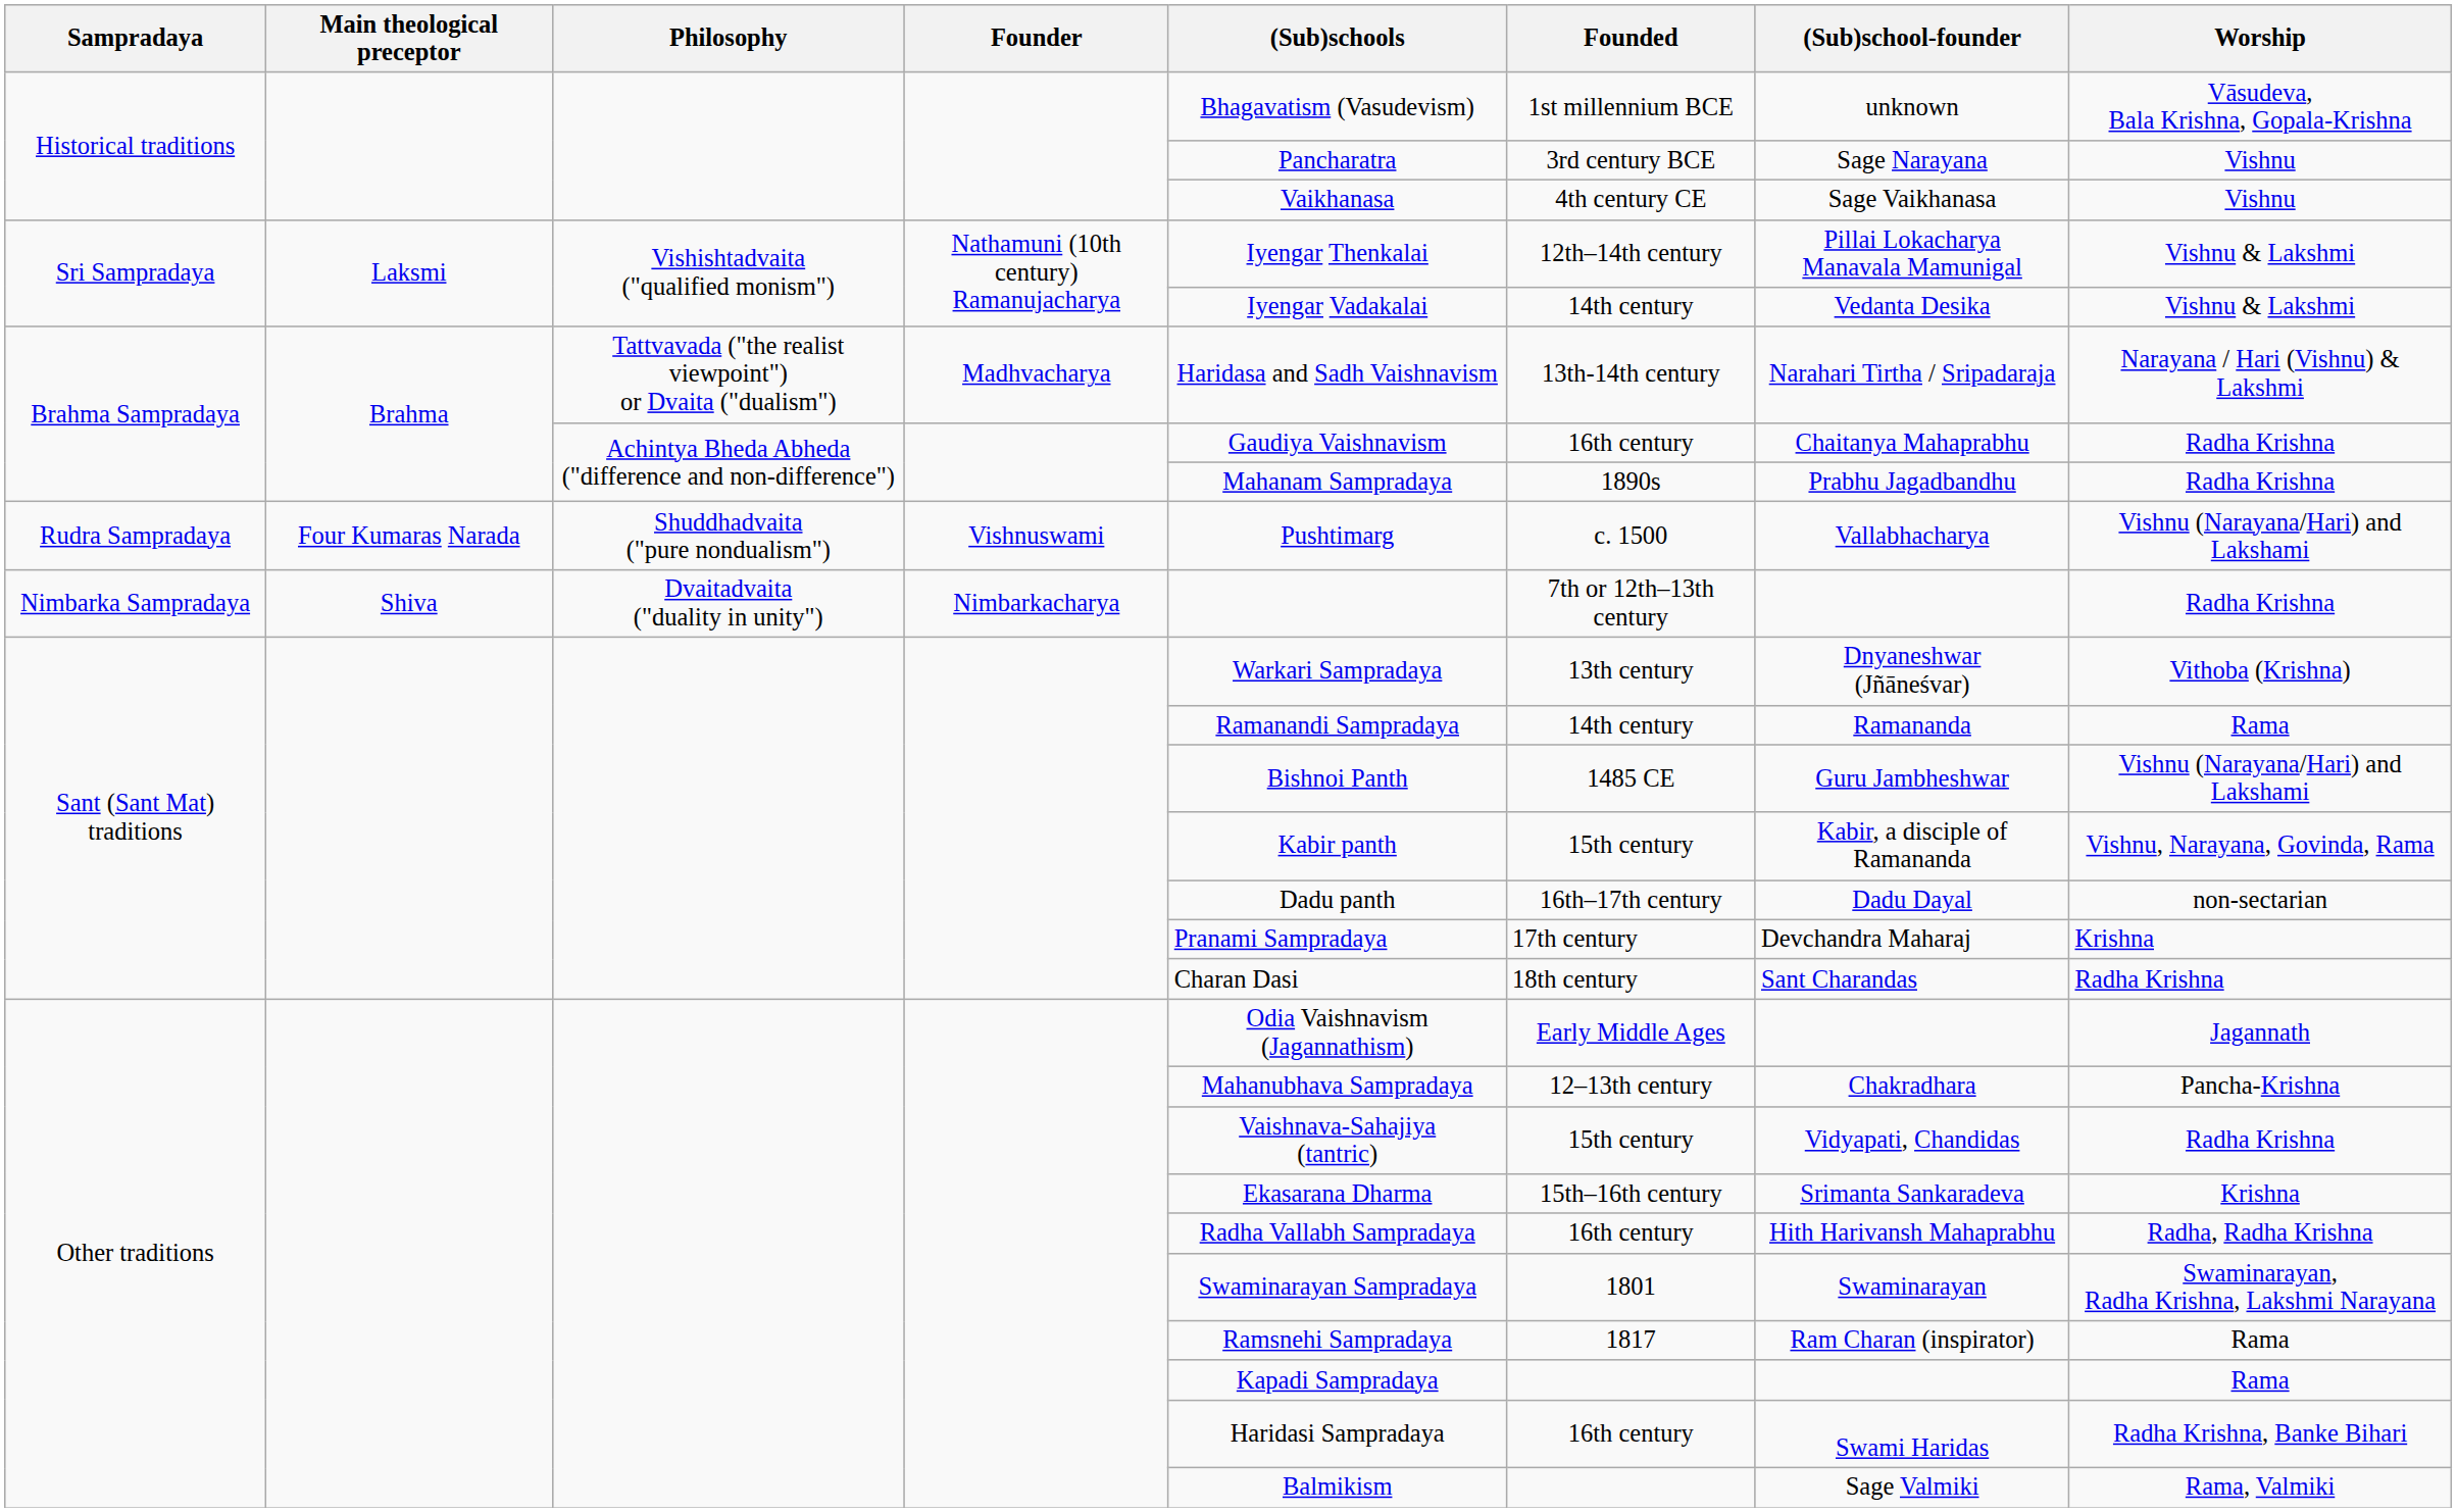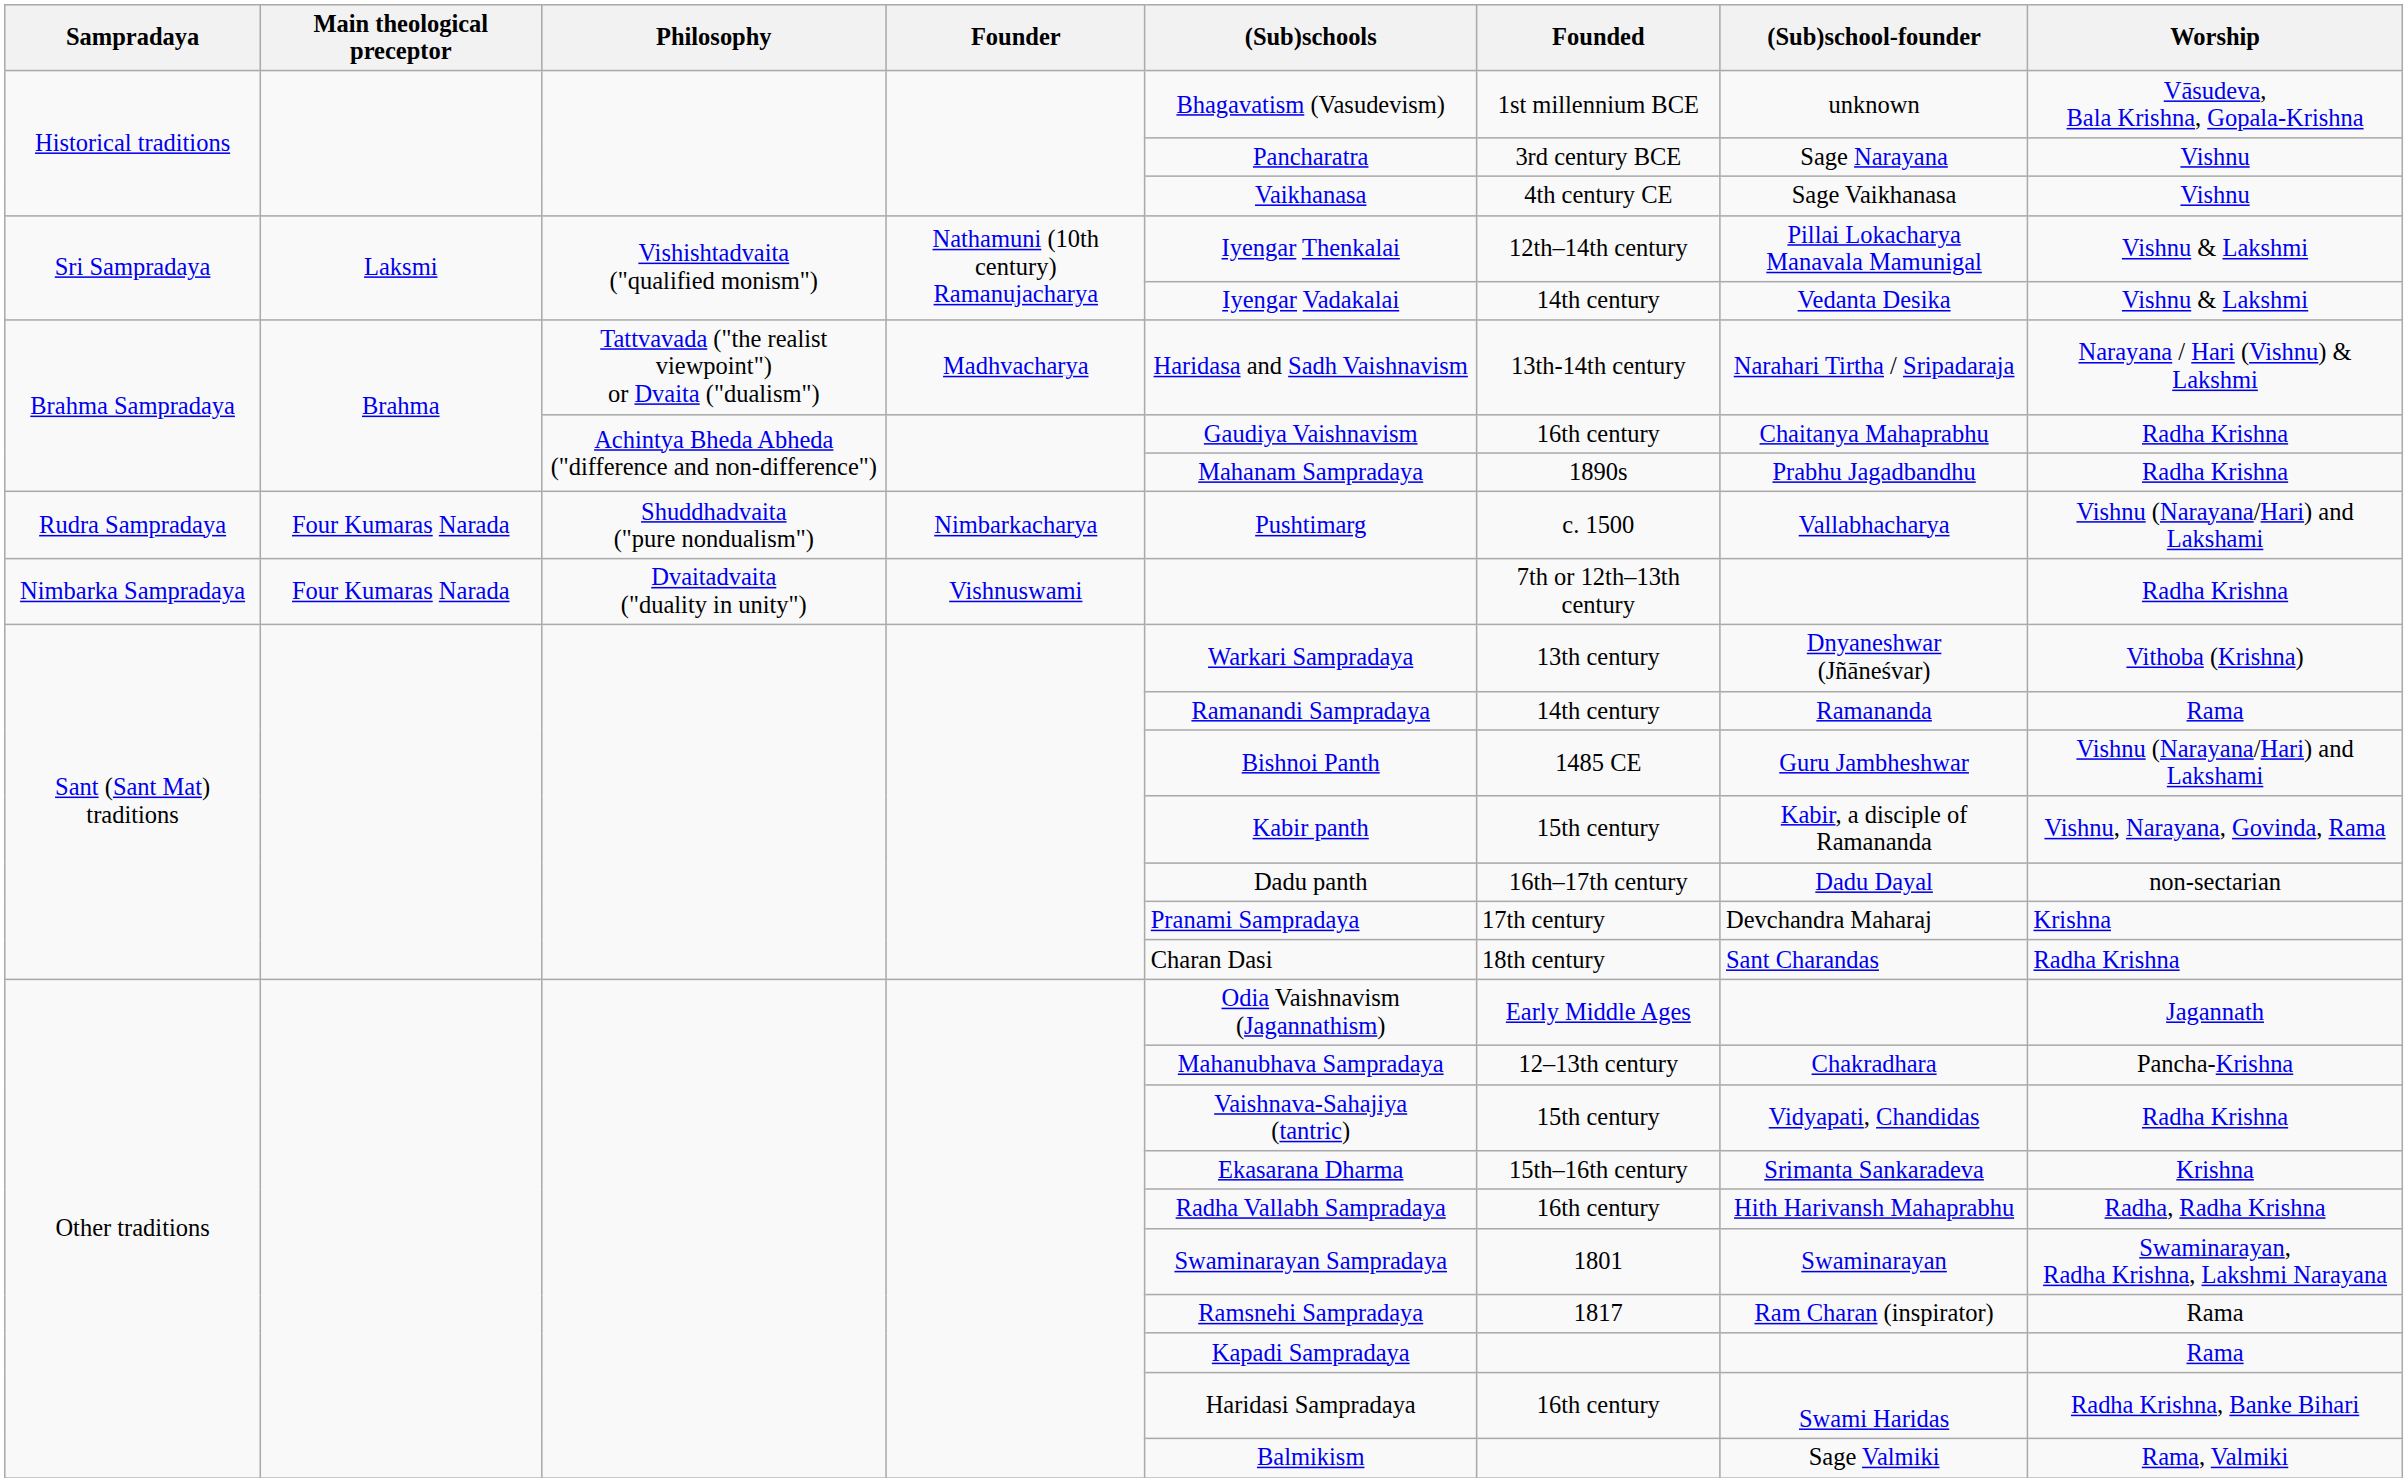Rudra Sampradaya | Founder: Vishnuswami -> Nimbarkacharya
Nimbarka Sampradaya | Main theological preceptor: Shiva -> Four Kumaras Narada
Nimbarka Sampradaya | Founder: Nimbarkacharya -> Vishnuswami
